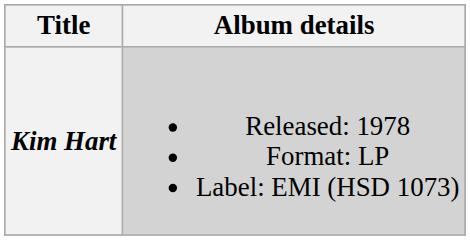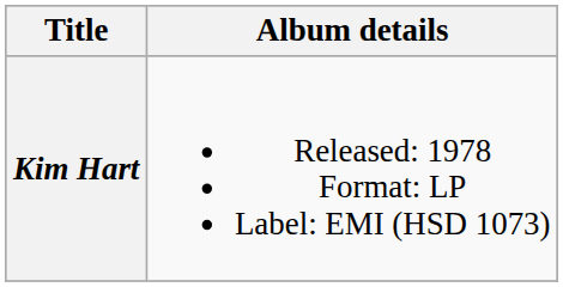Kim Hart | Album details: lightgrey background -> no background
